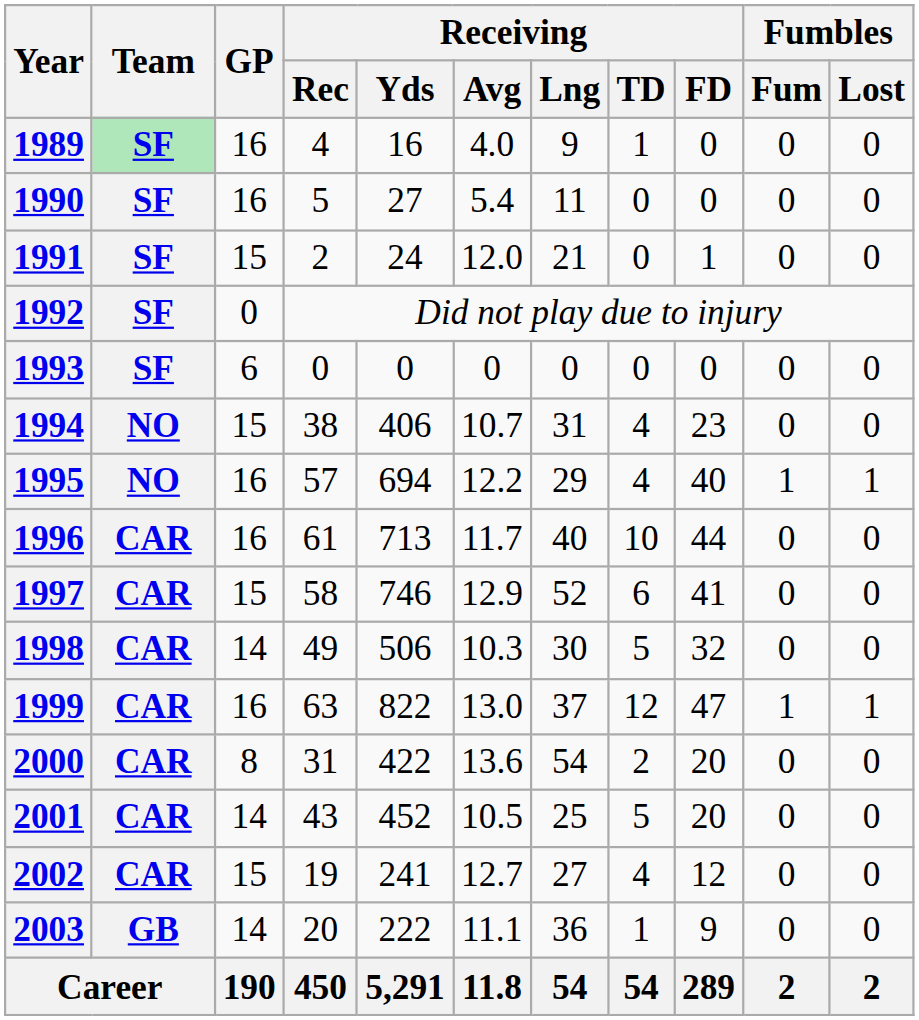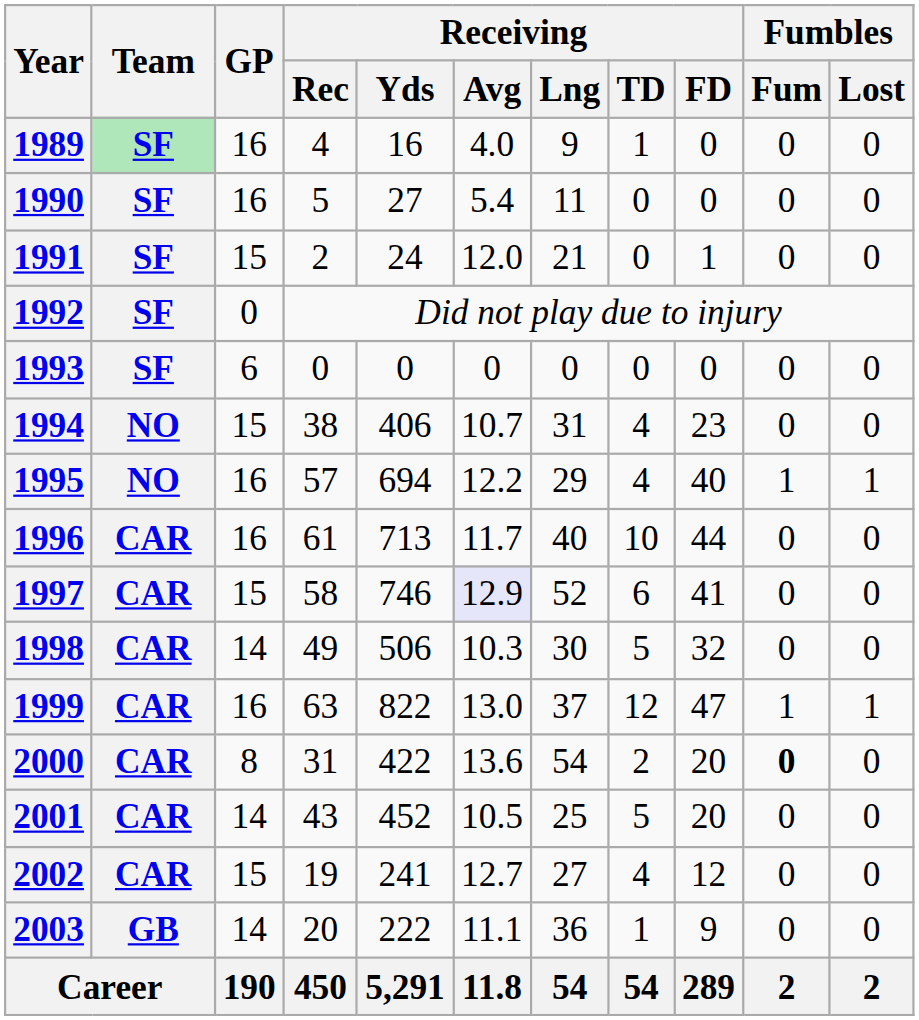1997 | Receiving / Avg: no background -> lavender background
2000 | Fumbles / Fum: normal -> bold
